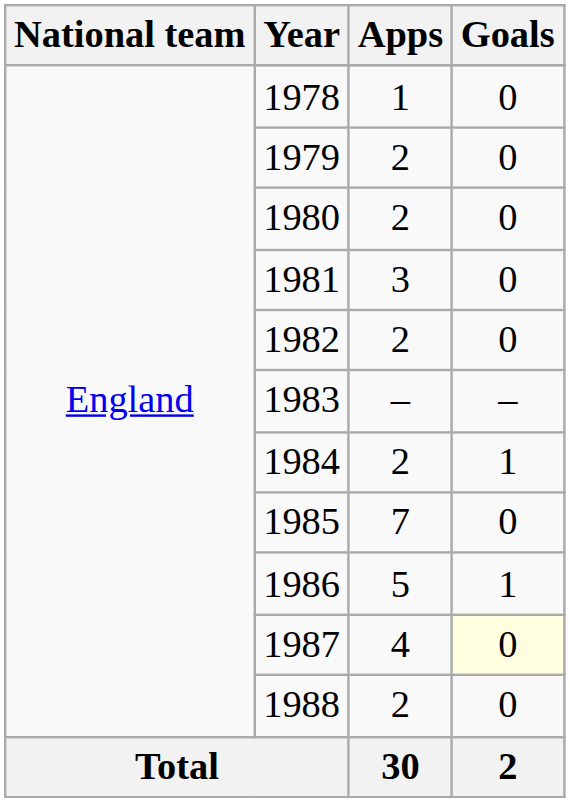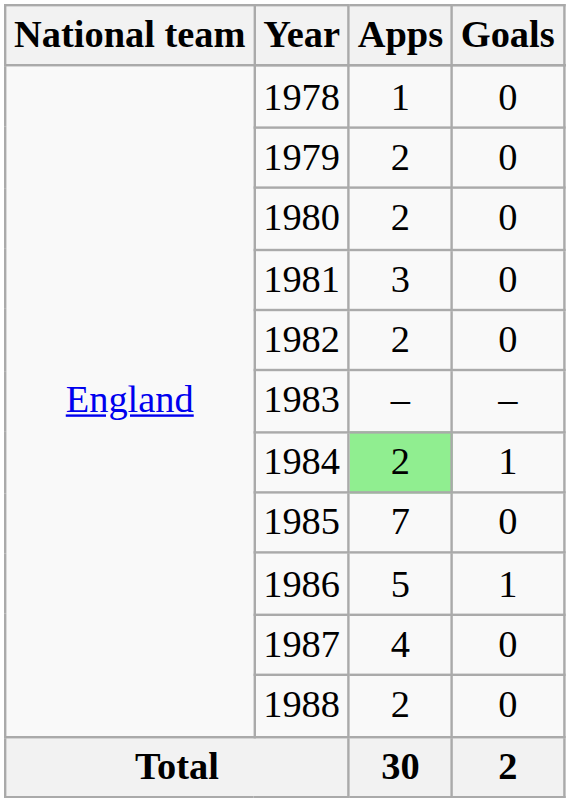1984 | Apps: no background -> lightgreen background
1987 | Goals: lightyellow background -> no background
